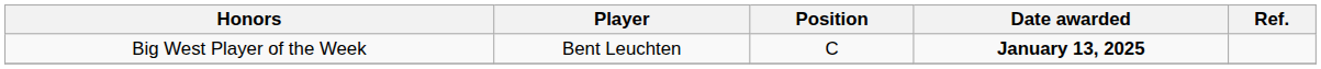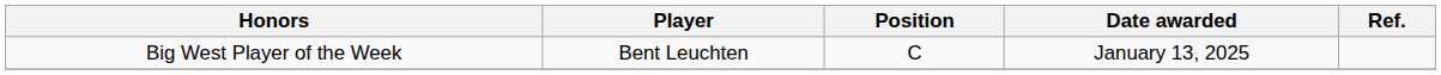Big West Player of the Week | Date awarded: bold -> normal
